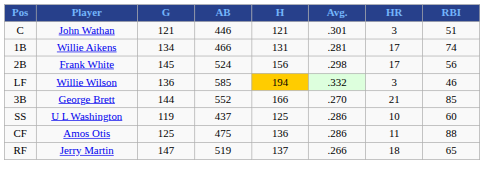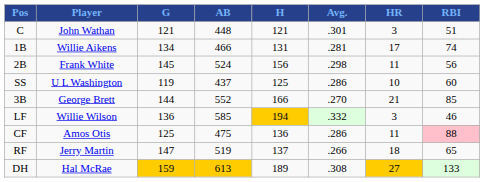C | AB: 446 -> 448
2B | HR: 17 -> 11
rows swapped: SS <-> LF
CF | RBI: no background -> pink background
+ row: DH | Hal McRae | 159 | 613 | 189 | .308 | 27 | 133
